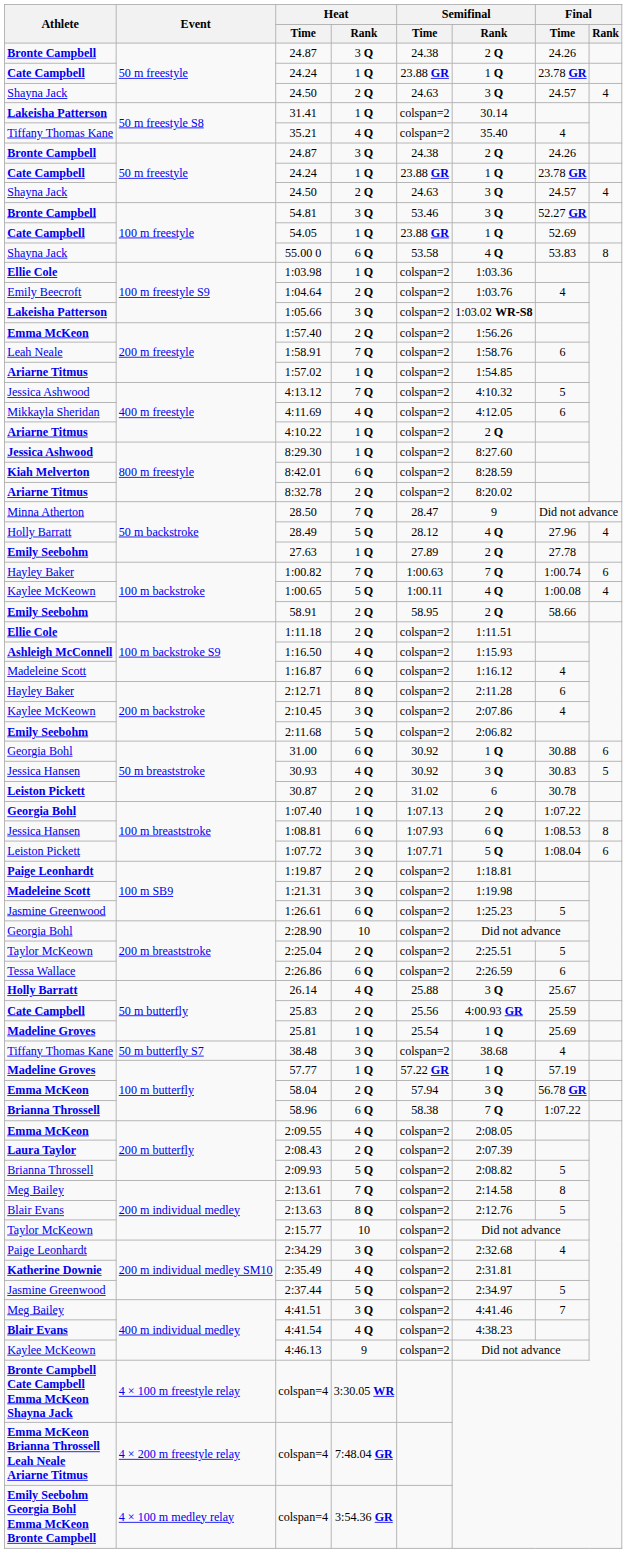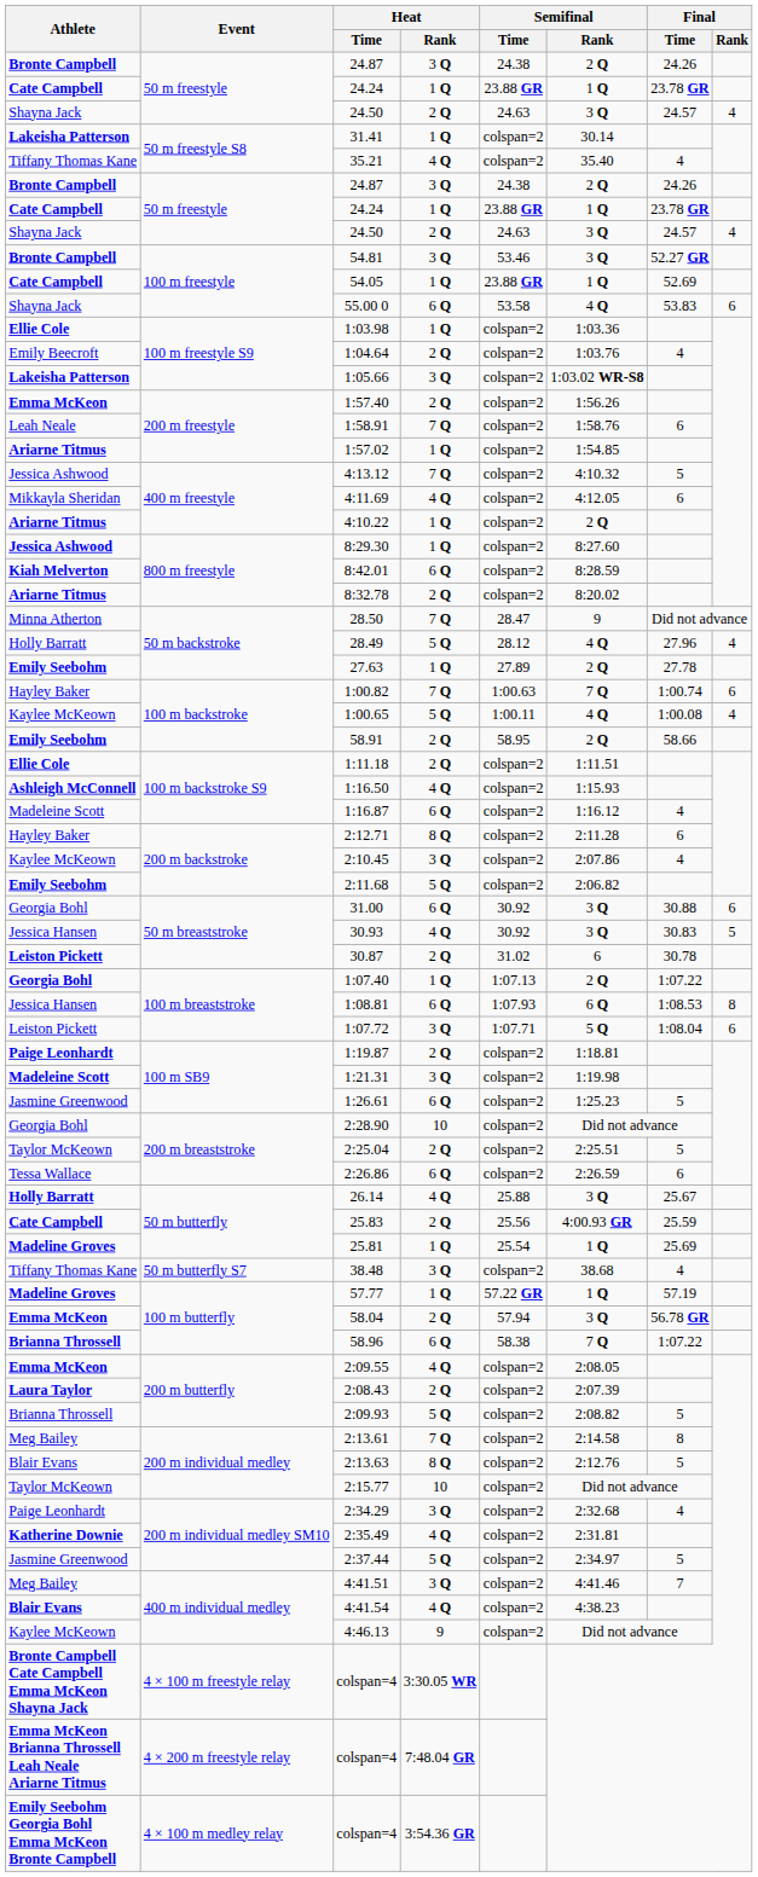55.00 0 | Final / Rank: 8 -> 6
31.00 | Semifinal / Rank: 1 Q -> 3 Q
